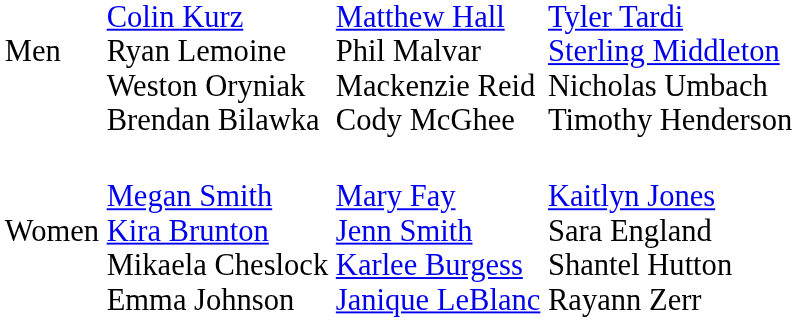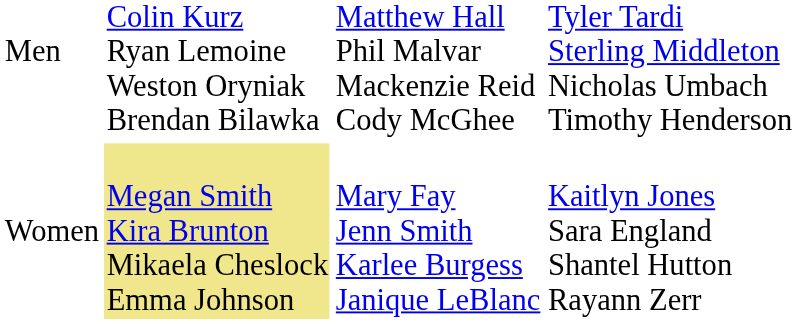Women | column 2: no background -> khaki background
